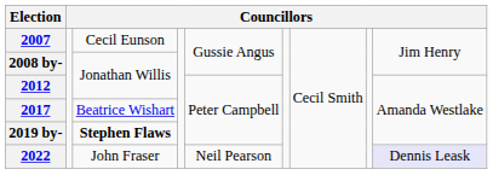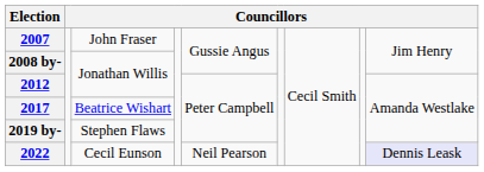2007 | column 3: Cecil Eunson -> John Fraser
2019 by- | column 3: bold -> normal
2022 | column 3: John Fraser -> Cecil Eunson
